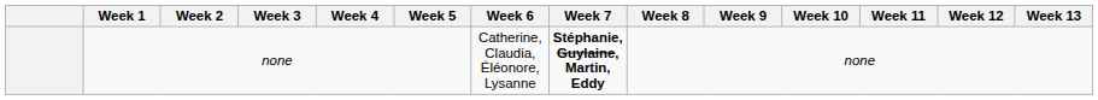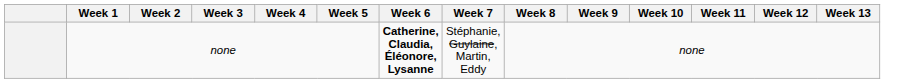row 2 | Week 6: normal -> bold
row 2 | Week 7: bold -> normal
